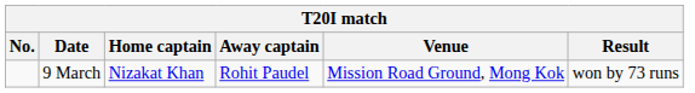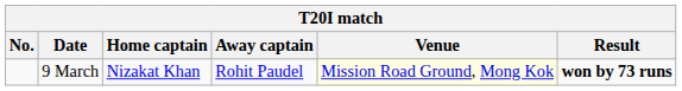9 March | Venue: no background -> lightyellow background
9 March | Result: normal -> bold
